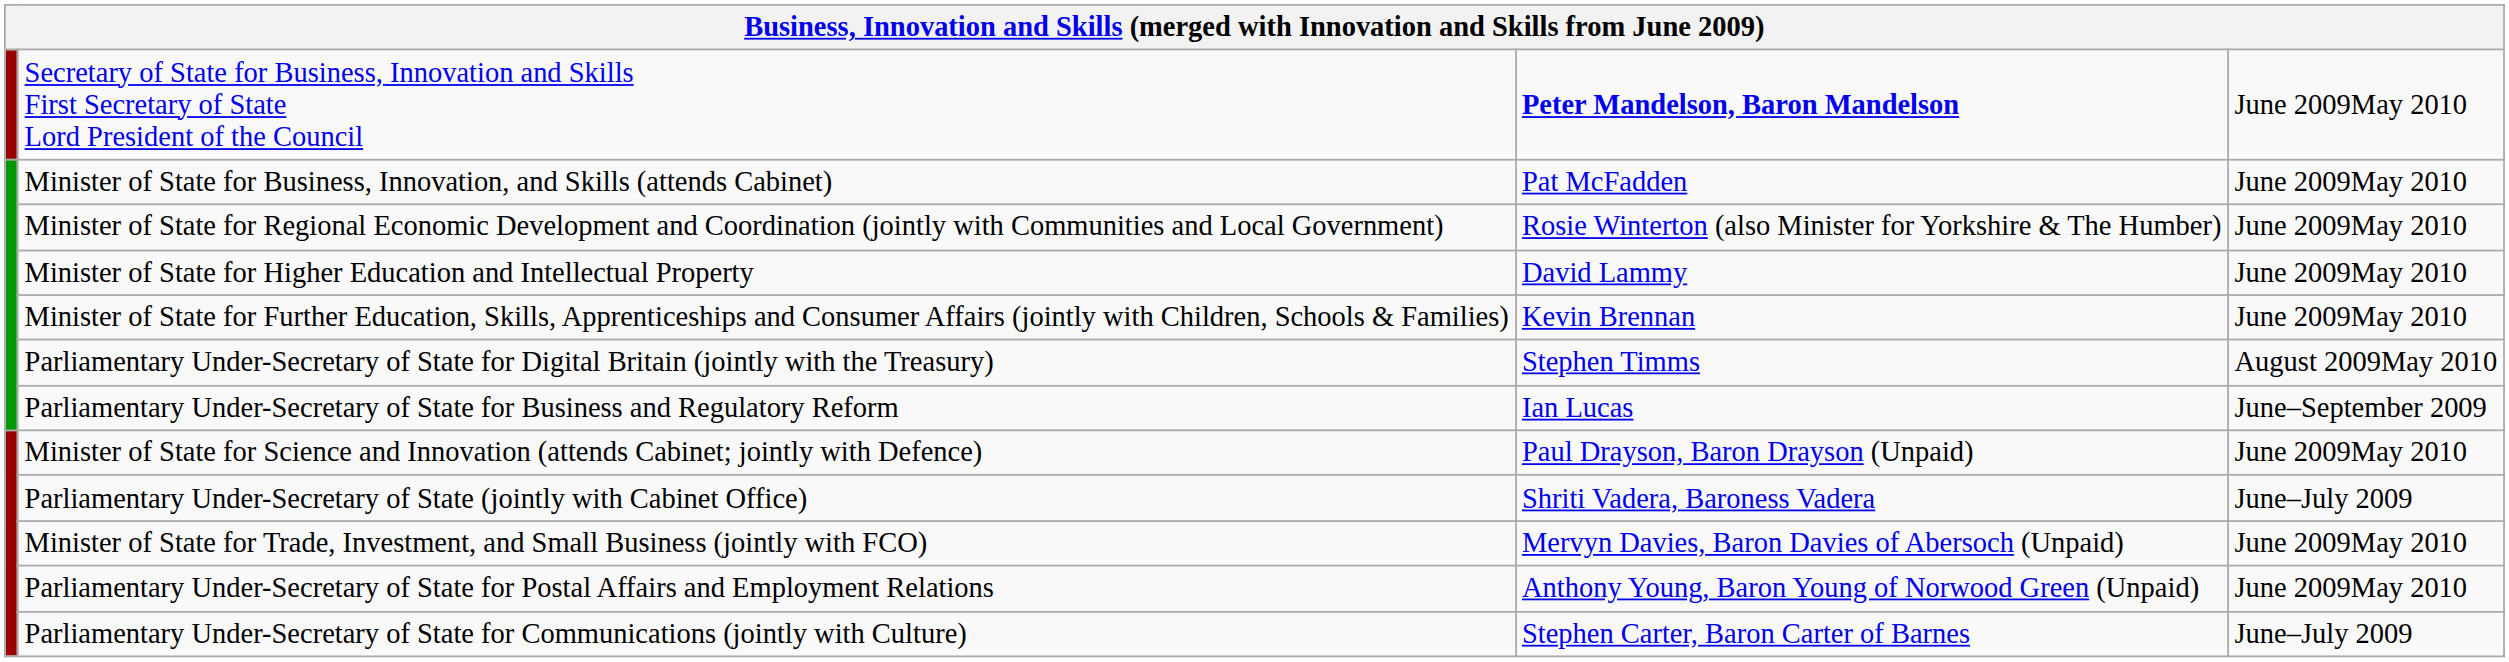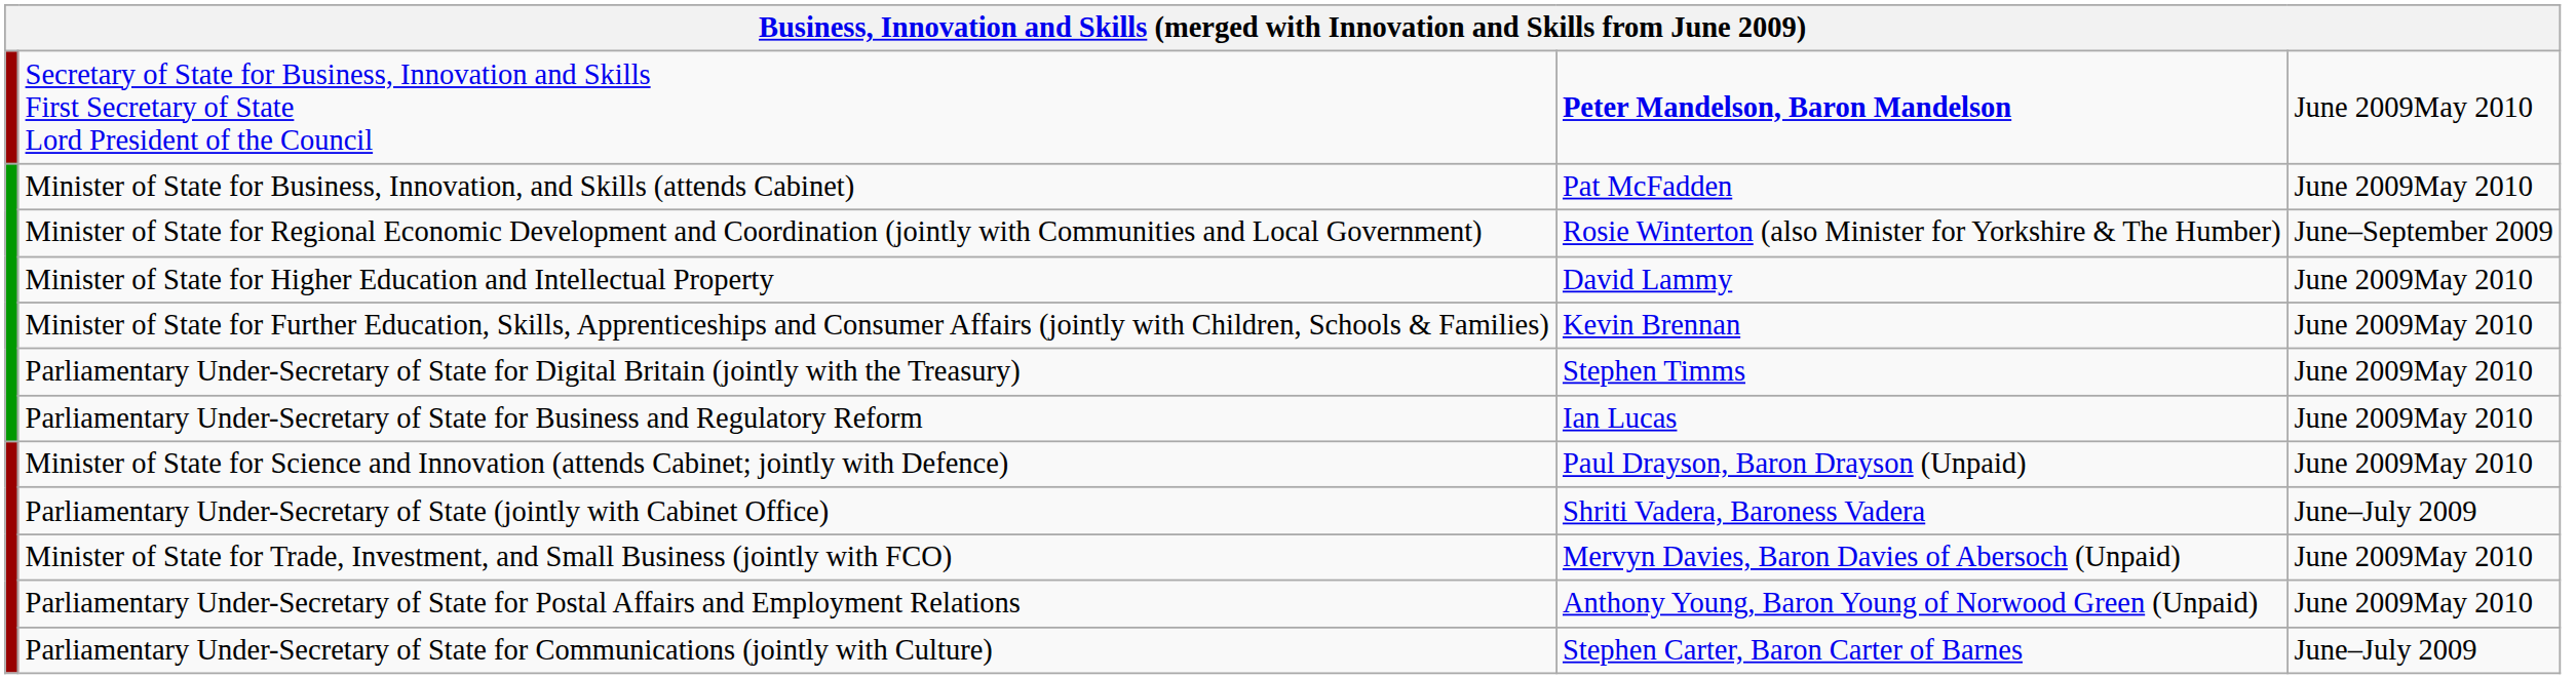row 4 | column 4: June 2009May 2010 -> June–September 2009
row 7 | column 4: August 2009May 2010 -> June 2009May 2010
row 8 | column 4: June–September 2009 -> June 2009May 2010
